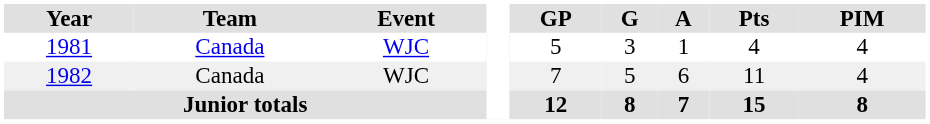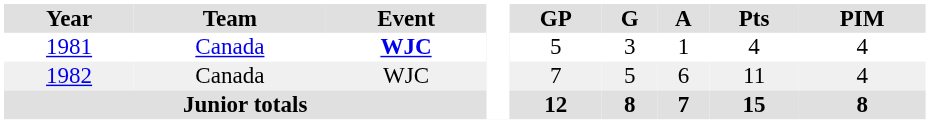1981 | Event: normal -> bold
